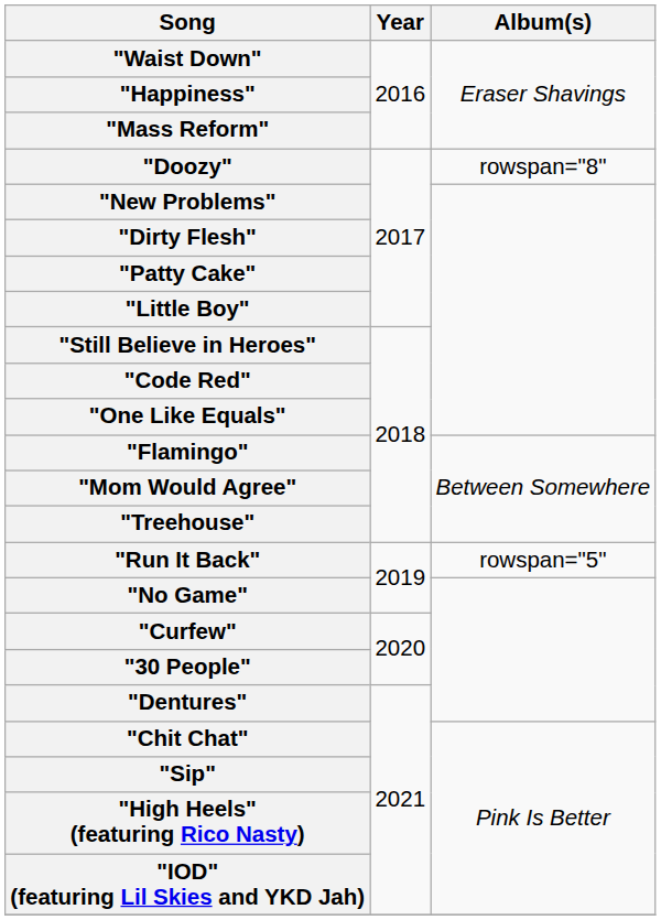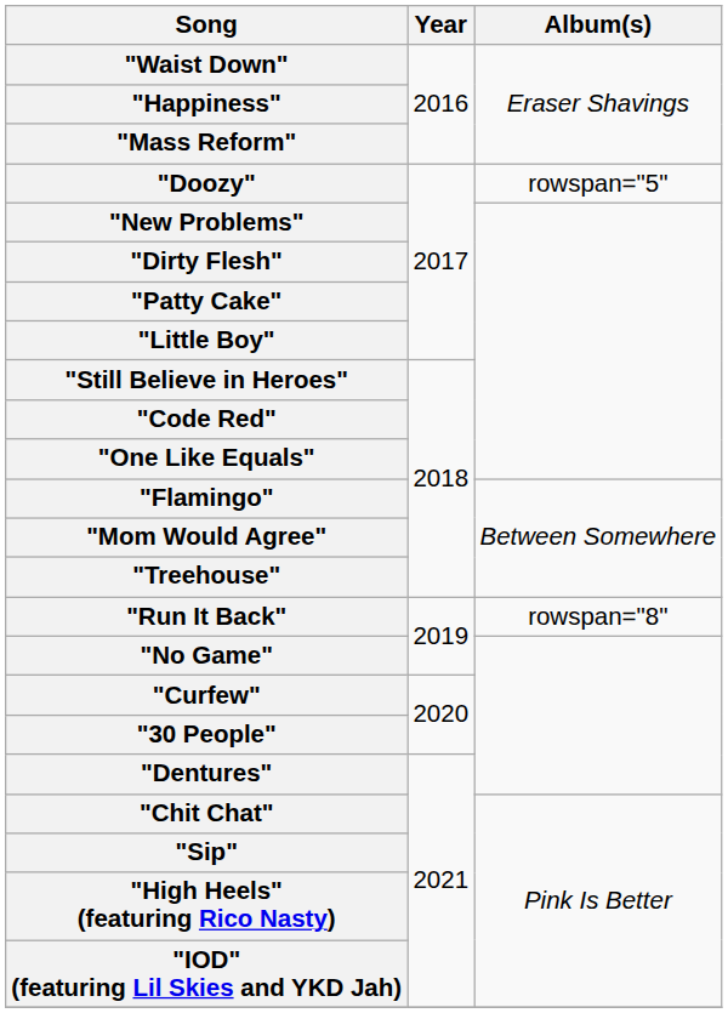"Doozy" | Album(s): rowspan="8" -> rowspan="5"
"Run It Back" | Album(s): rowspan="5" -> rowspan="8"
